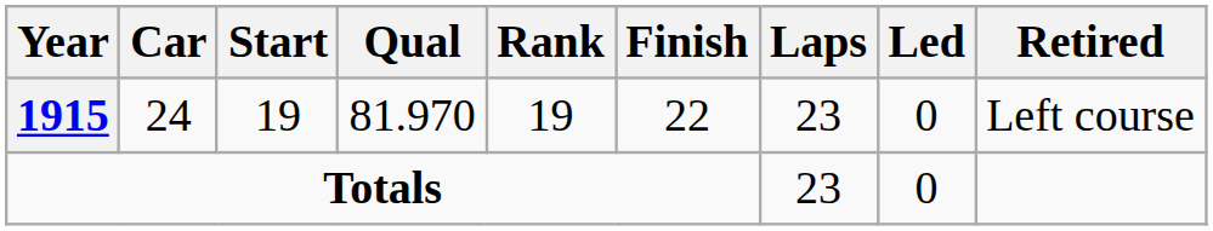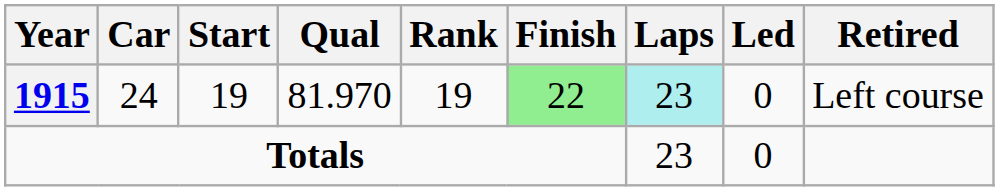1915 | Finish: no background -> lightgreen background
1915 | Laps: no background -> paleturquoise background
